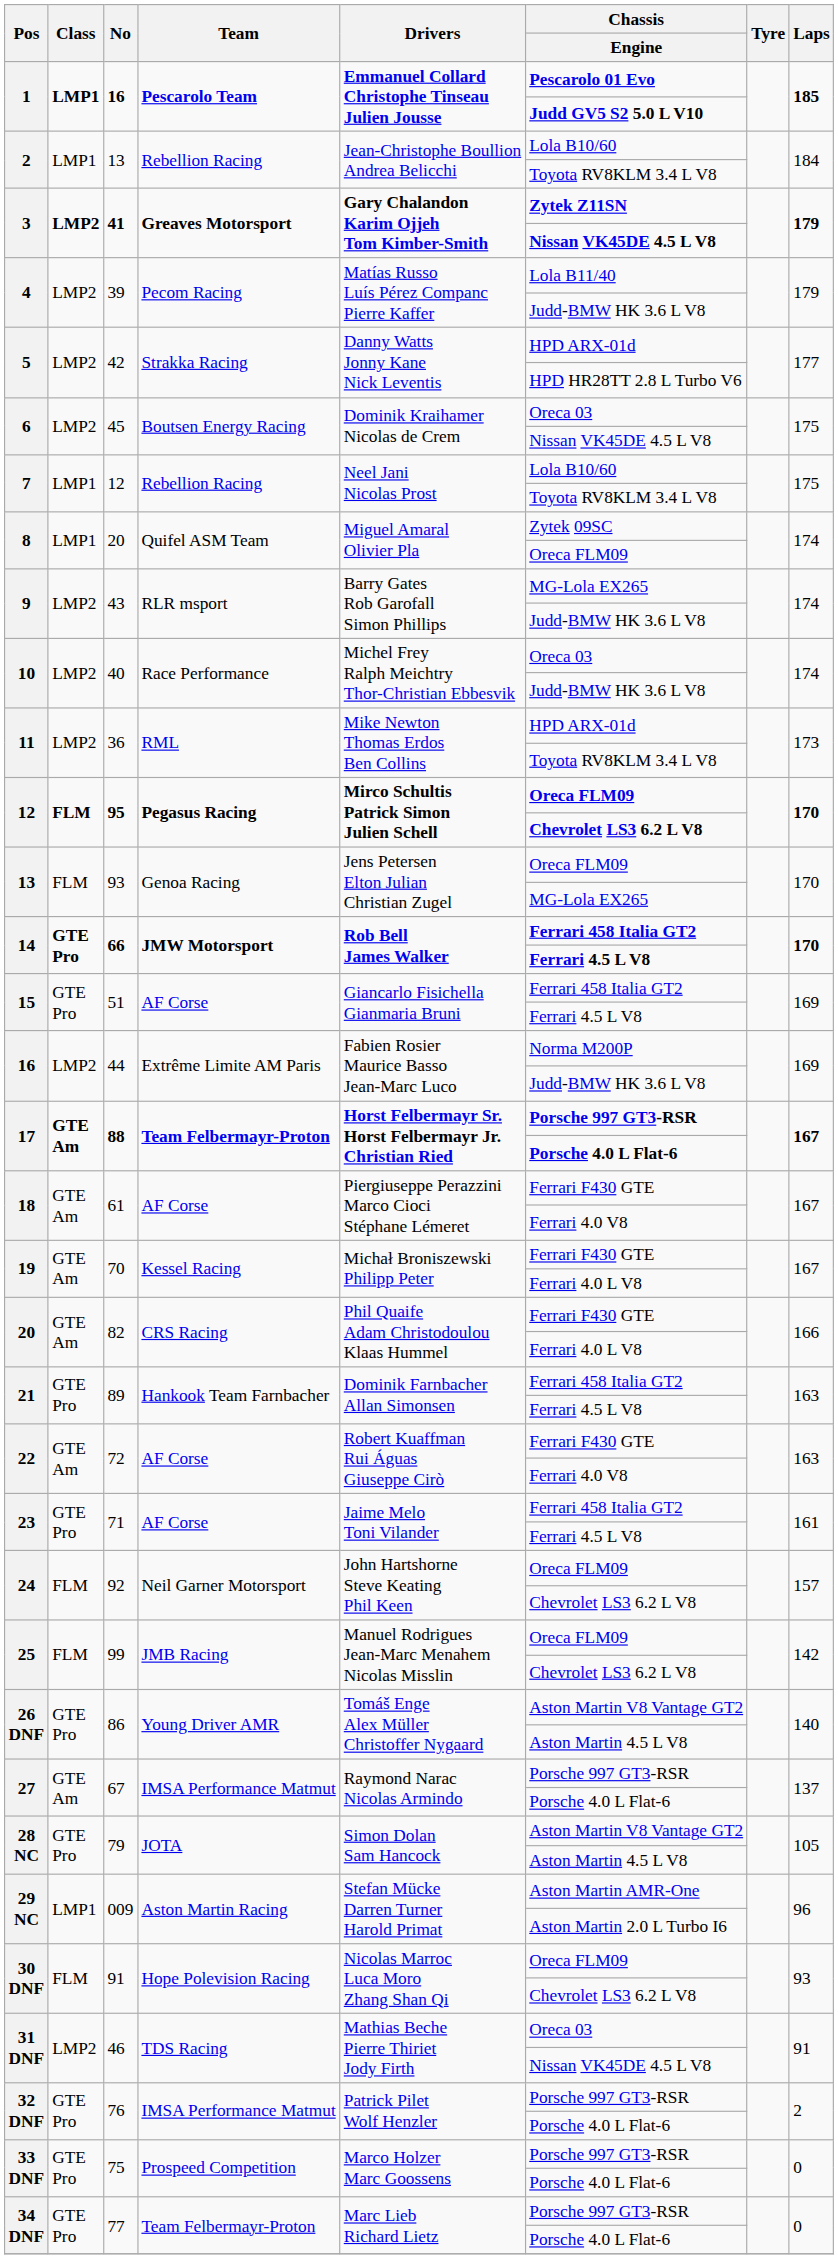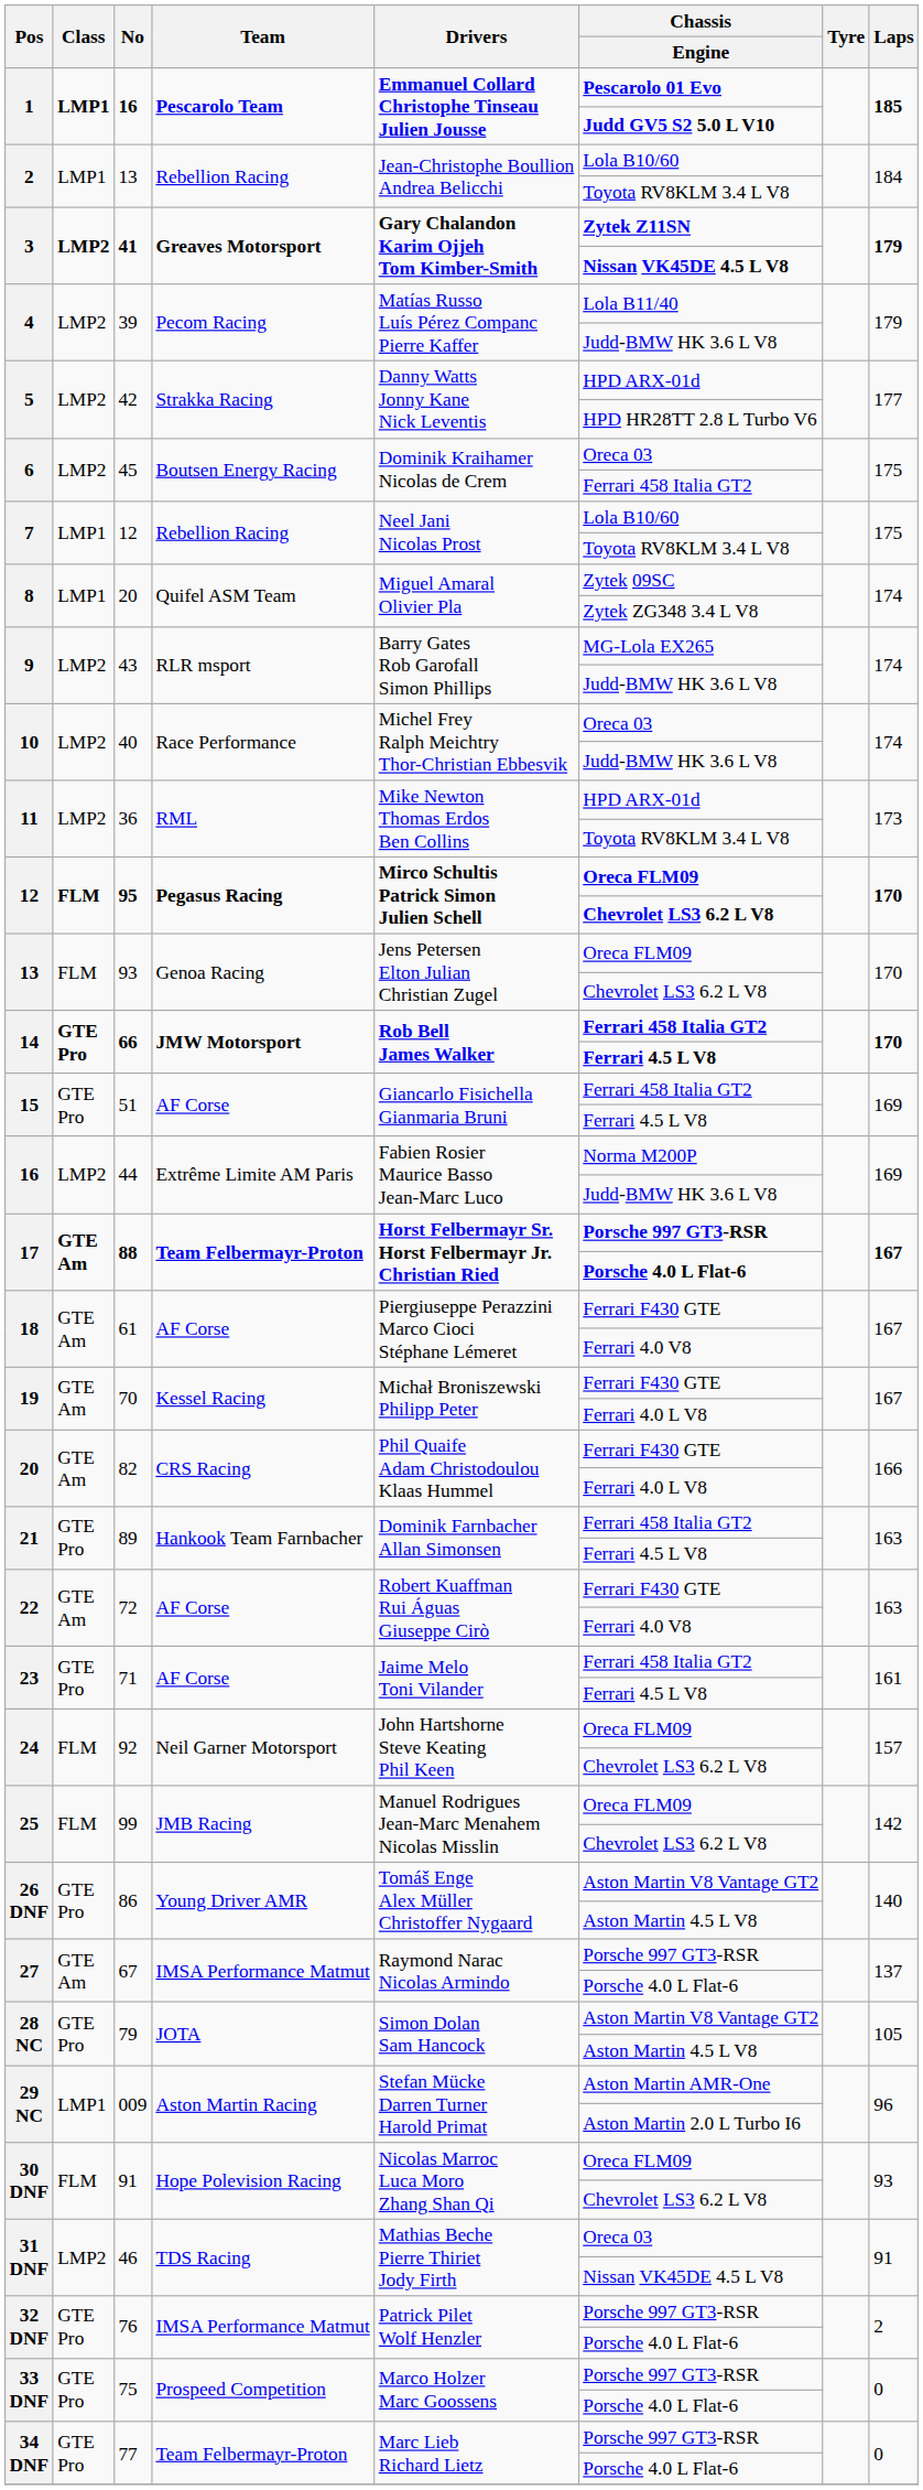row 14 | Chassis / Engine: Nissan VK45DE 4.5 L V8 -> Ferrari 458 Italia GT2
row 18 | Chassis / Engine: Oreca FLM09 -> Zytek ZG348 3.4 L V8
row 28 | Chassis / Engine: MG-Lola EX265 -> Chevrolet LS3 6.2 L V8
